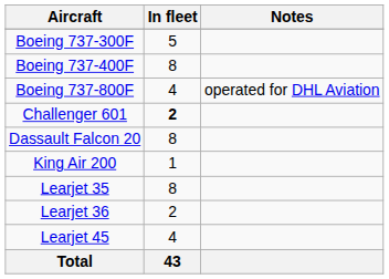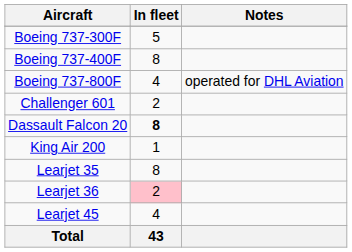Challenger 601 | In fleet: bold -> normal
Dassault Falcon 20 | In fleet: normal -> bold
Learjet 36 | In fleet: no background -> pink background
